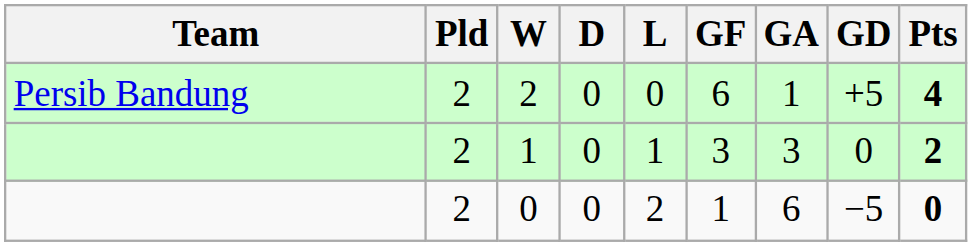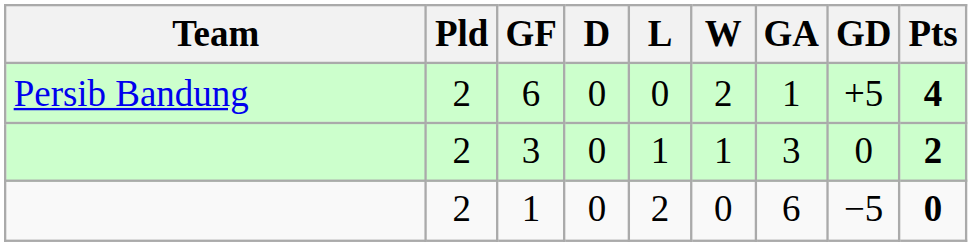columns swapped: W <-> GF
